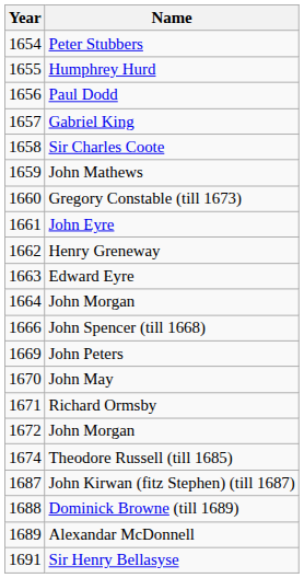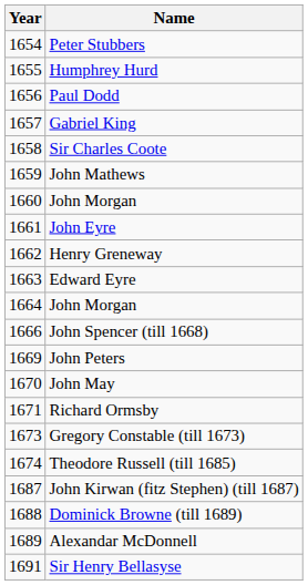row 8 | Name: Gregory Constable (till 1673) -> John Morgan
row 17 | Year: 1672 -> 1673
row 17 | Name: John Morgan -> Gregory Constable (till 1673)
